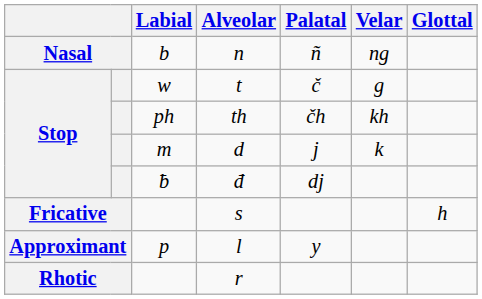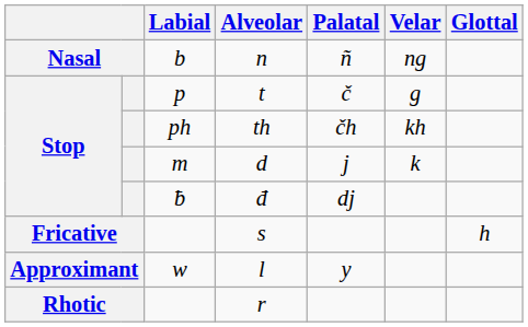t | Labial: w -> p
l | Labial: p -> w
